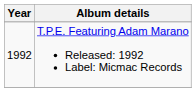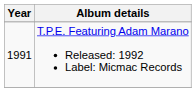row 2 | Year: 1992 -> 1991
